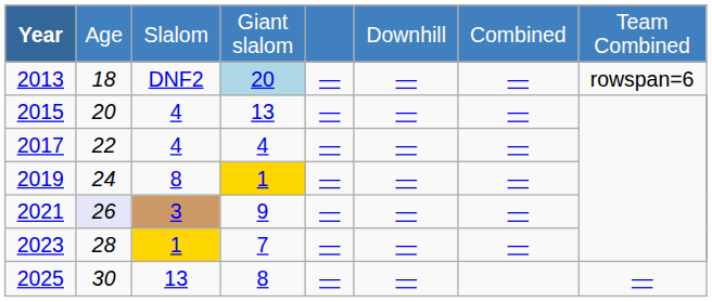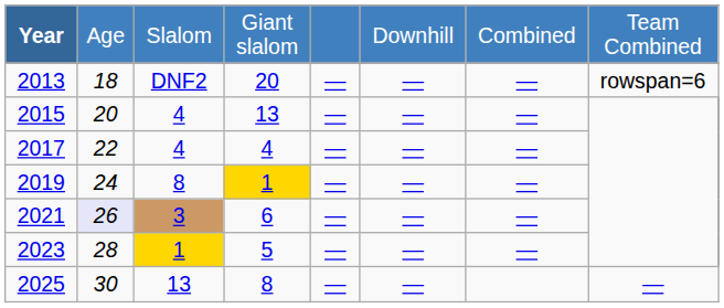2013 | column 4: lightblue background -> no background
2021 | column 4: 9 -> 6
2023 | column 4: 7 -> 5
